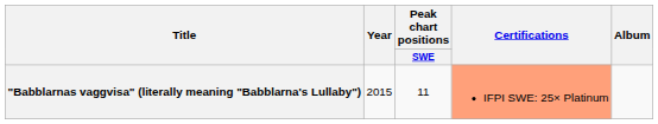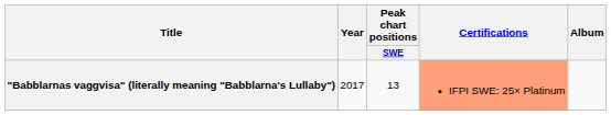row 3 | Year: 2015 -> 2017
row 3 | Peak chart positions / SWE: 11 -> 13
